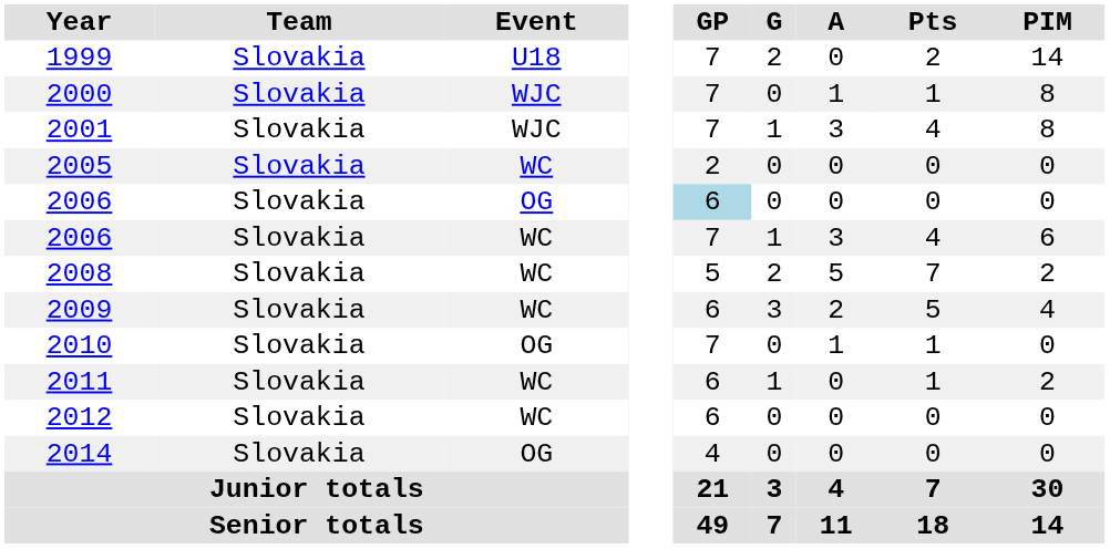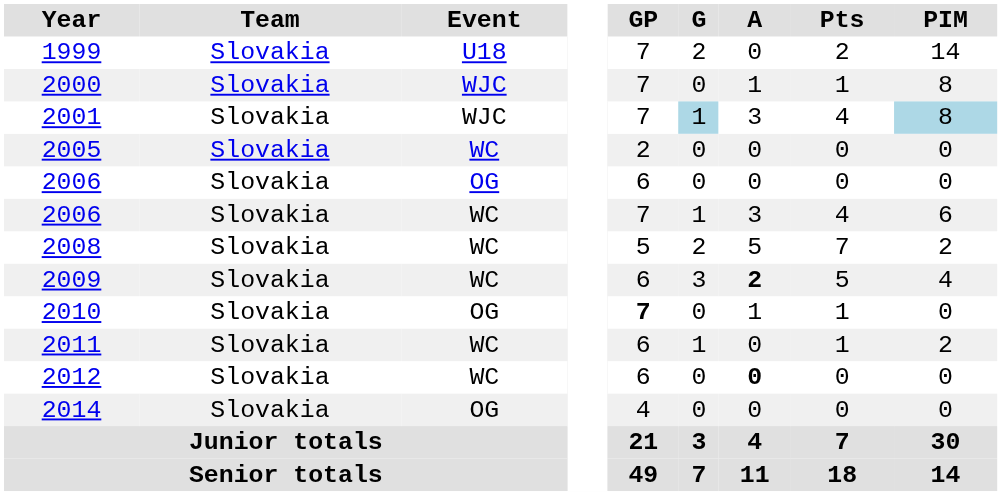2001 | G: no background -> lightblue background
2001 | PIM: no background -> lightblue background
2006 / OG | GP: lightblue background -> no background
2009 | A: normal -> bold
2010 | GP: normal -> bold
2012 | A: normal -> bold
